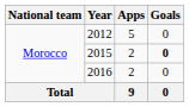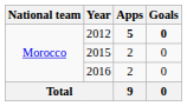2012 | Apps: normal -> bold
2012 | Goals: normal -> bold
2015 | Goals: bold -> normal
